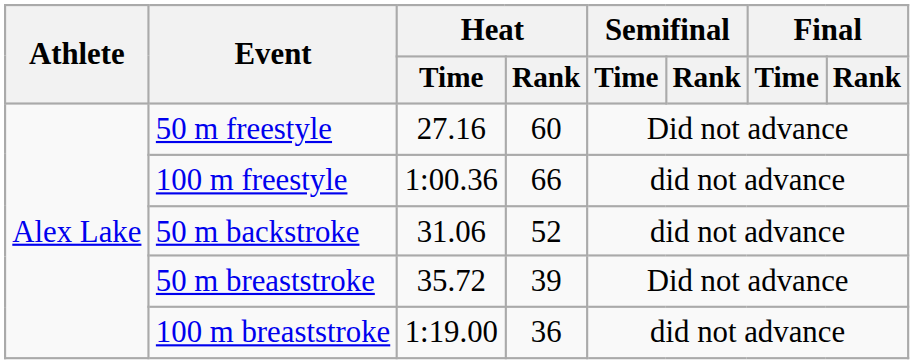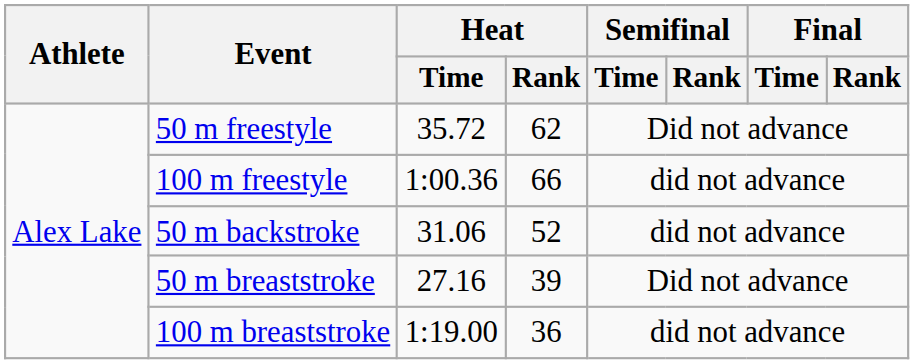50 m freestyle | Heat / Time: 27.16 -> 35.72
50 m freestyle | Heat / Rank: 60 -> 62
50 m breaststroke | Heat / Time: 35.72 -> 27.16
